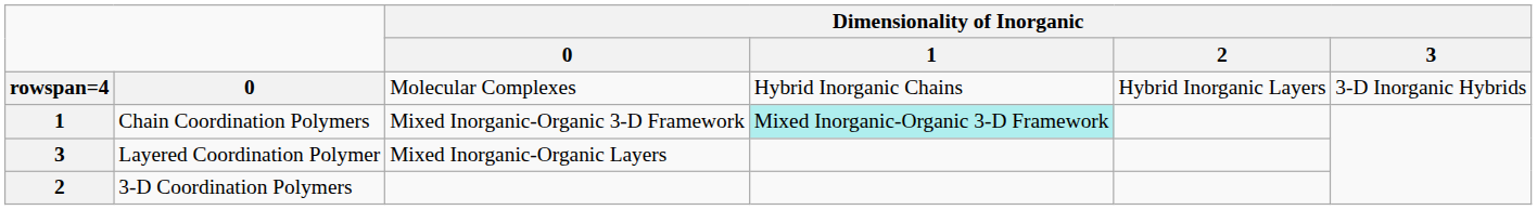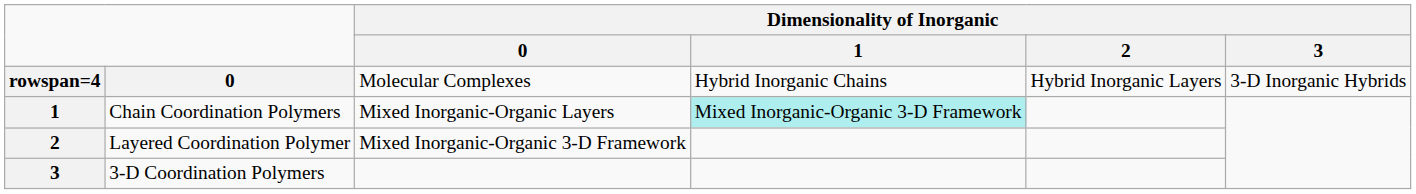Chain Coordination Polymers | Dimensionality of Inorganic / 0: Mixed Inorganic-Organic 3-D Framework -> Mixed Inorganic-Organic Layers
Layered Coordination Polymer | column 1: 3 -> 2
Layered Coordination Polymer | Dimensionality of Inorganic / 0: Mixed Inorganic-Organic Layers -> Mixed Inorganic-Organic 3-D Framework
3-D Coordination Polymers | column 1: 2 -> 3
